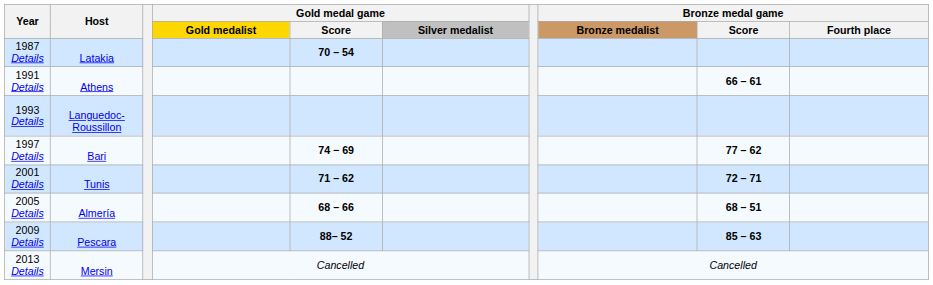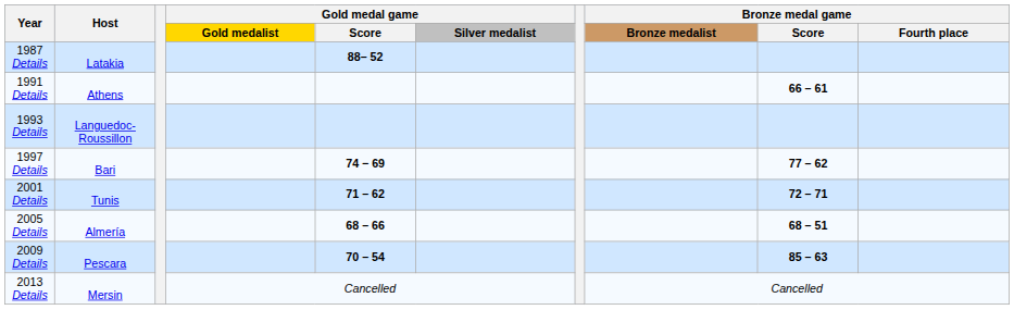1987 Details | Gold medal game / Score: 70 – 54 -> 88– 52
2009 Details | Gold medal game / Score: 88– 52 -> 70 – 54
